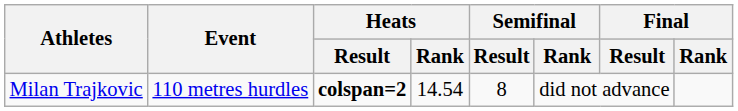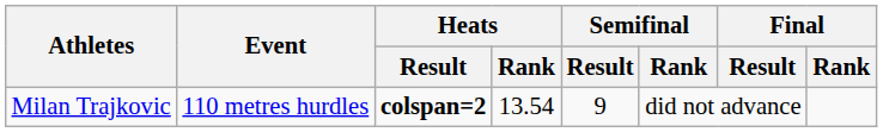Milan Trajkovic | Heats / Rank: 14.54 -> 13.54
Milan Trajkovic | Semifinal / Result: 8 -> 9
